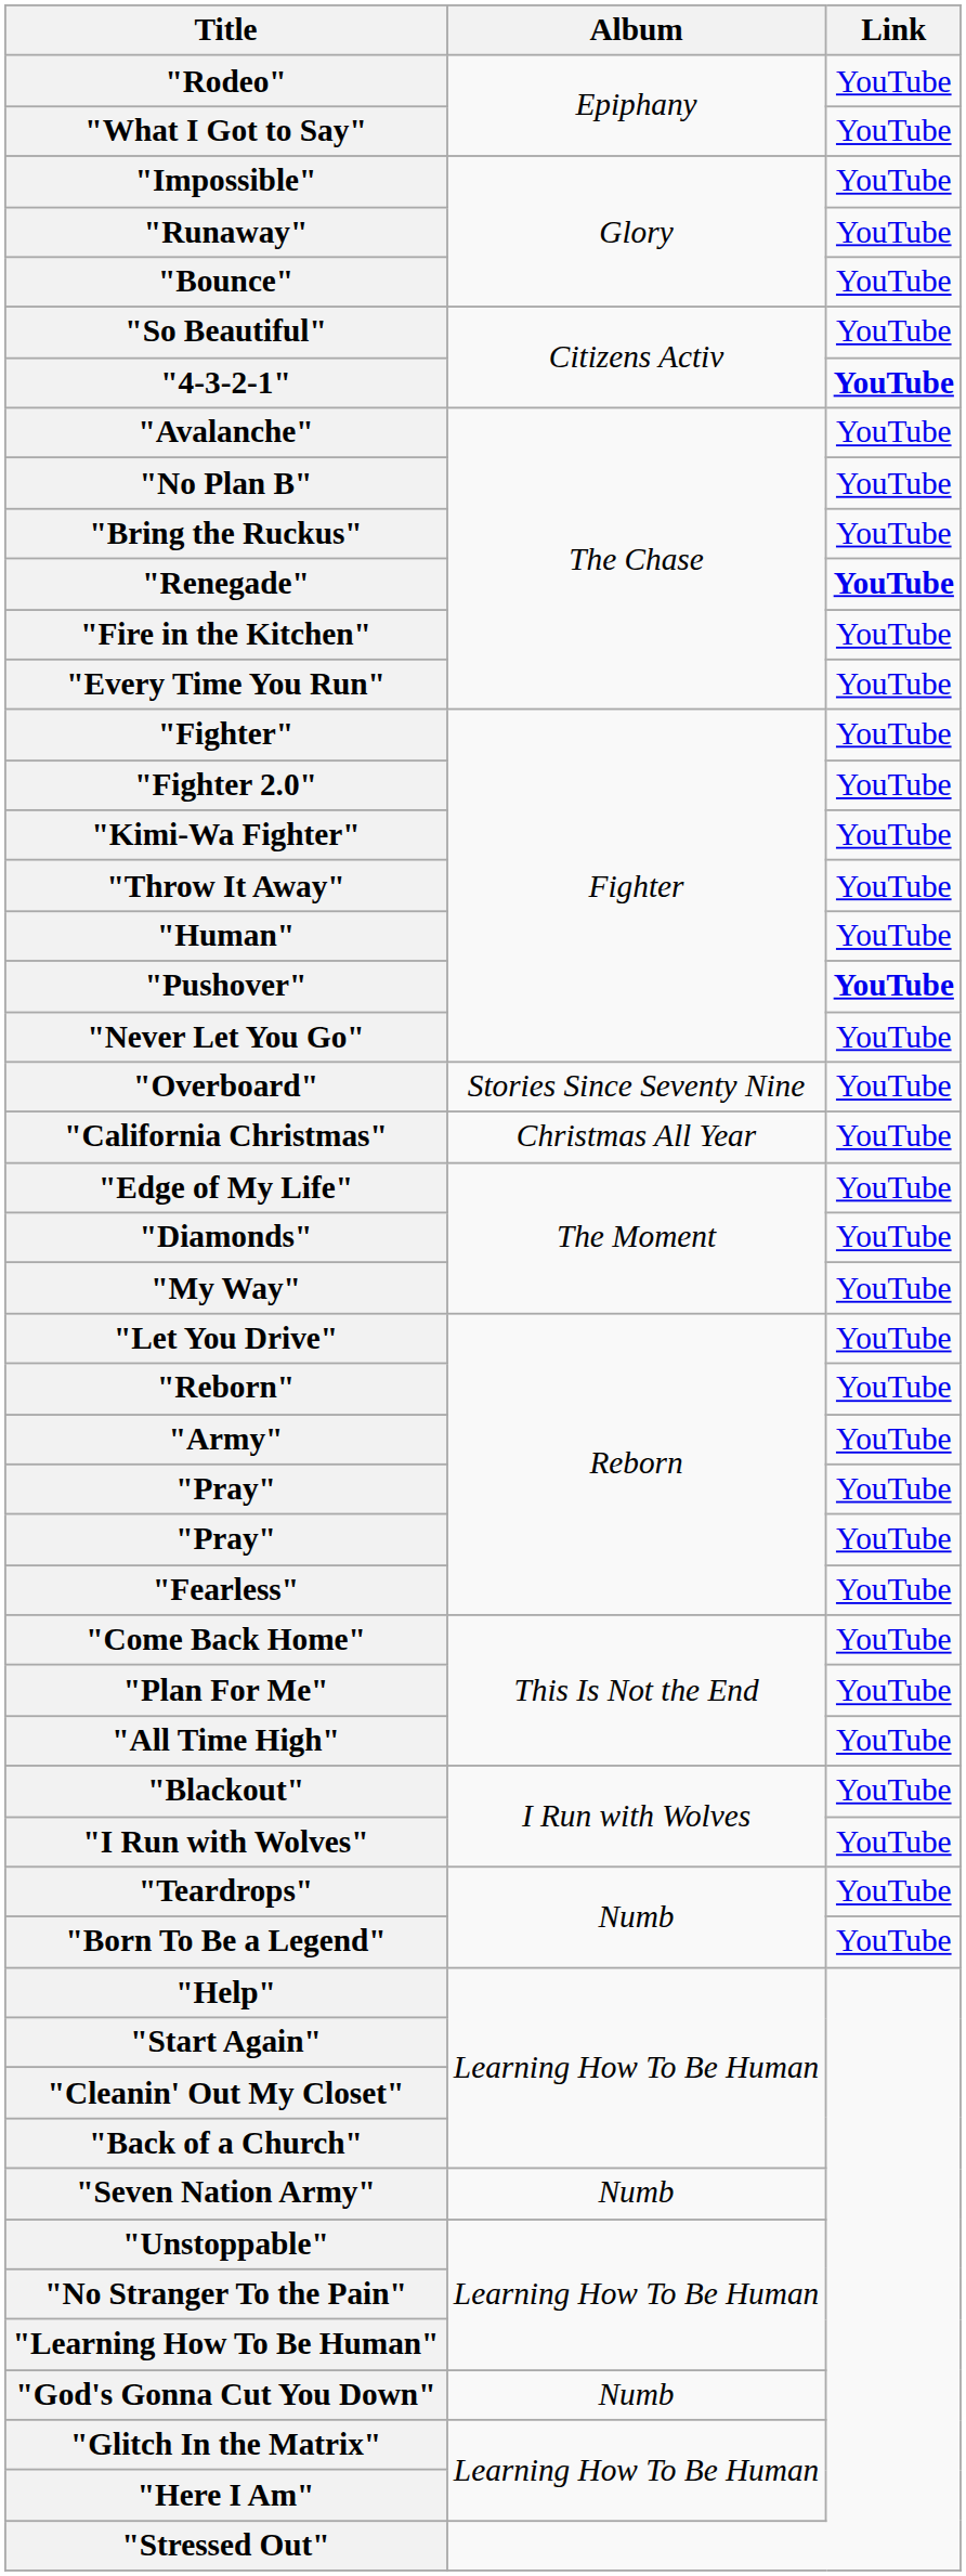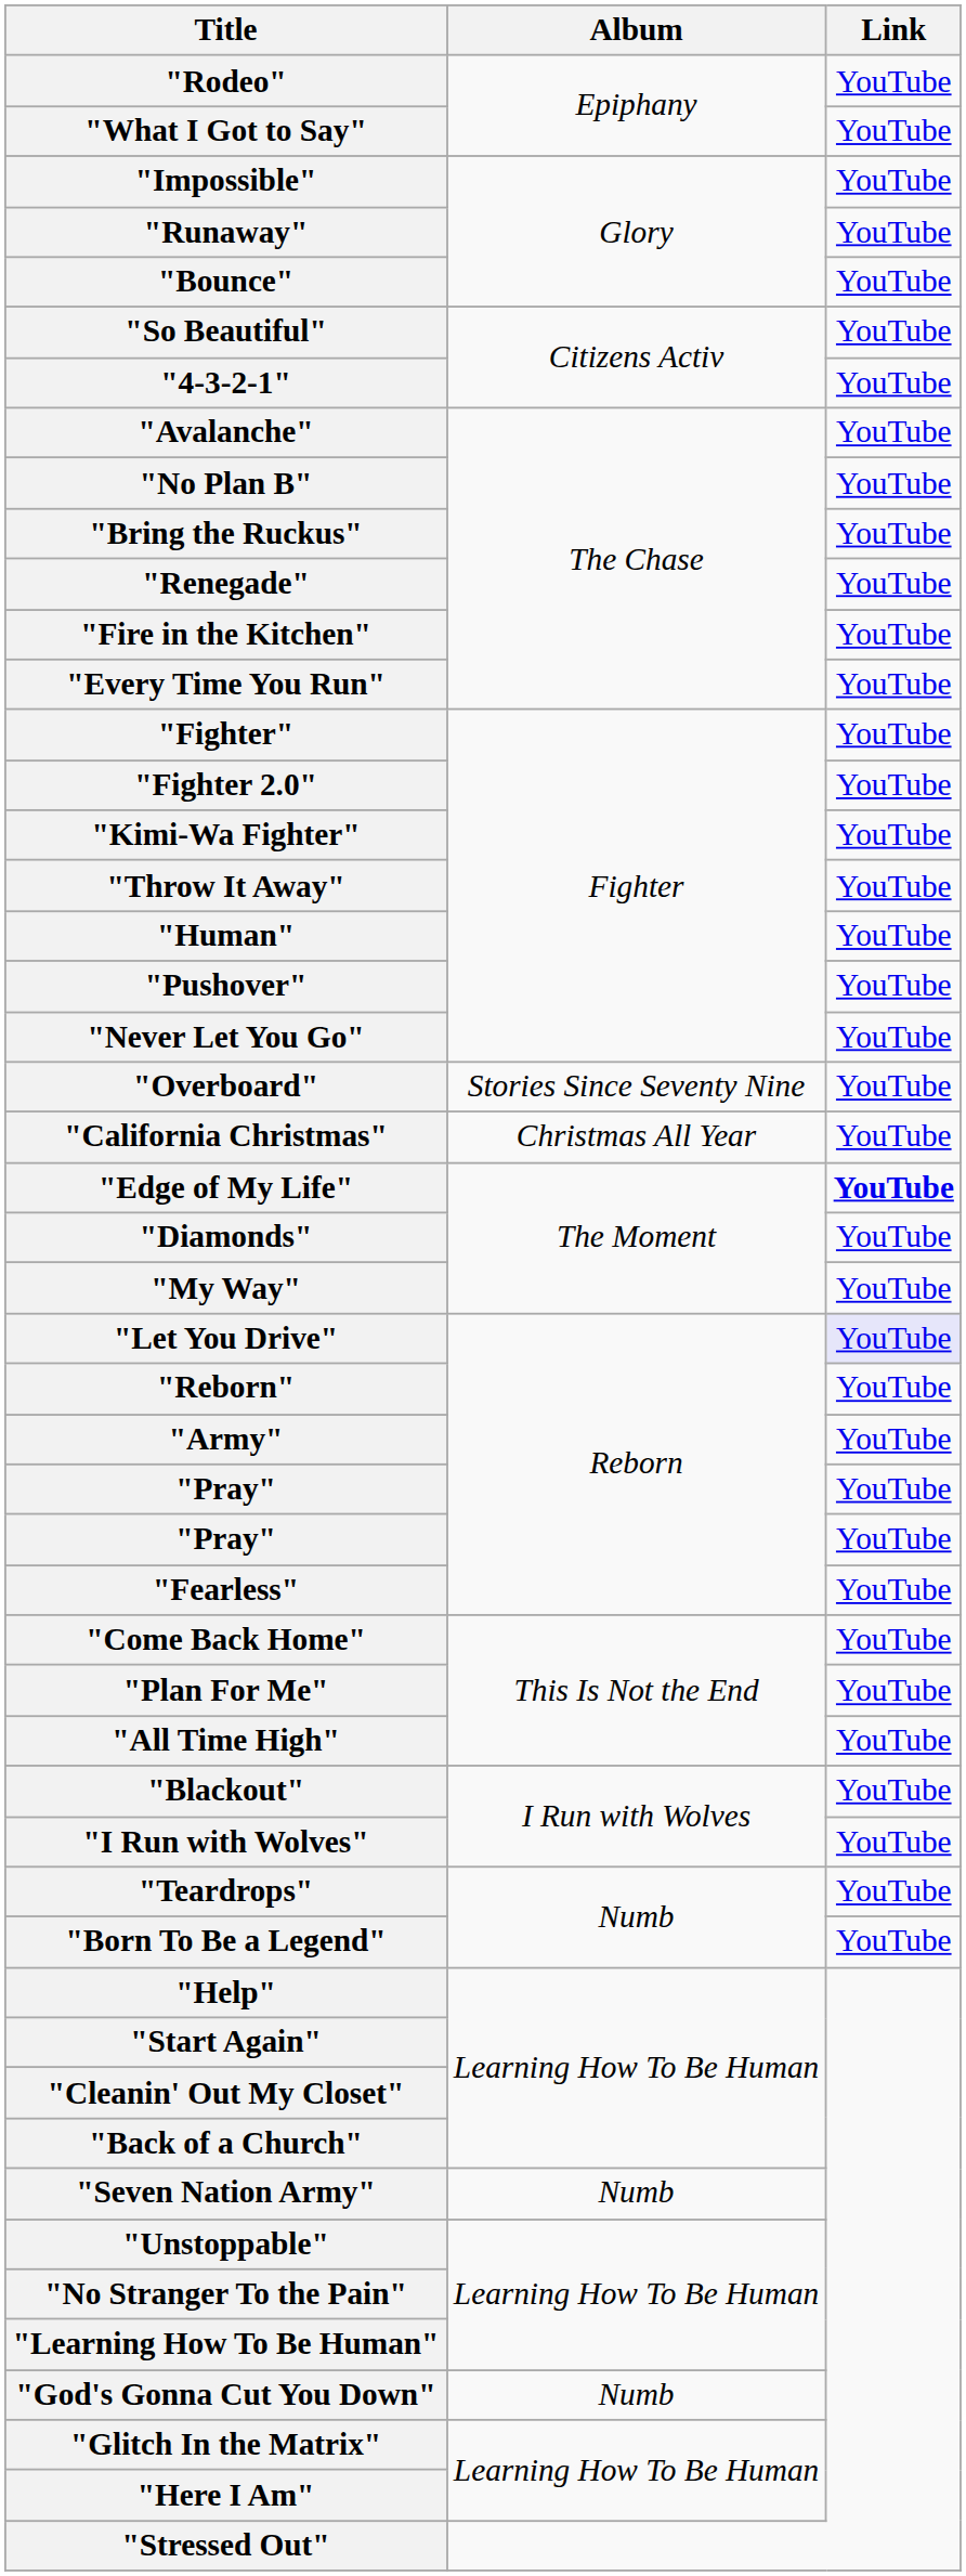"4-3-2-1" | Link: bold -> normal
"Renegade" | Link: bold -> normal
"Pushover" | Link: bold -> normal
"Edge of My Life" | Link: normal -> bold
"Let You Drive" | Link: no background -> lavender background
